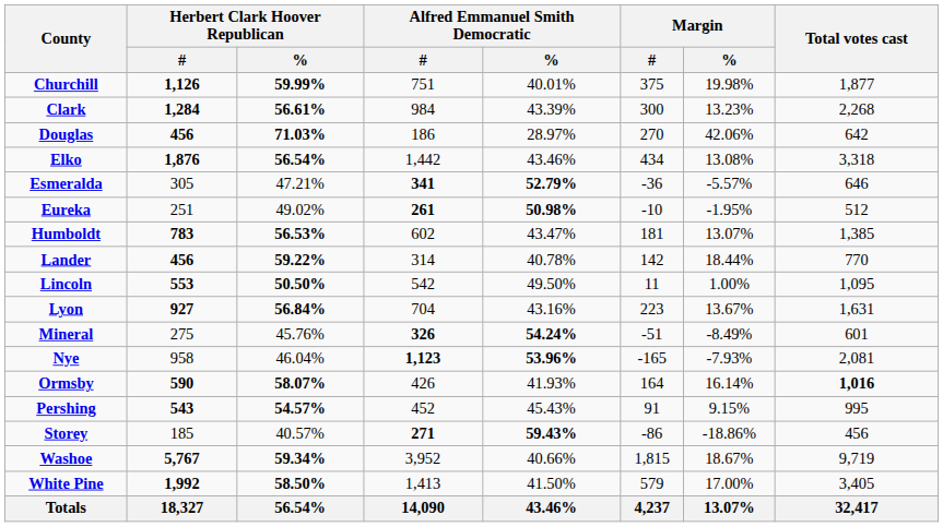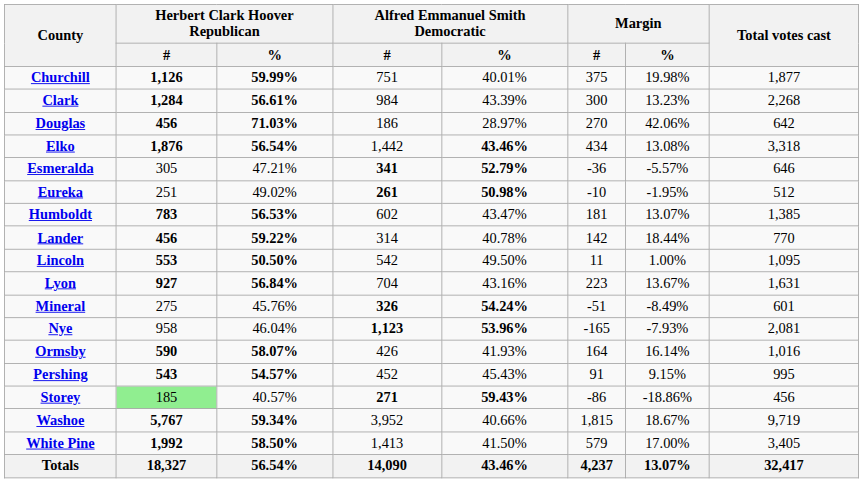Elko | Alfred Emmanuel Smith Democratic / %: normal -> bold
Ormsby | Total votes cast: bold -> normal
Storey | Herbert Clark Hoover Republican / #: no background -> lightgreen background
